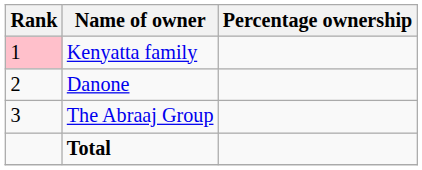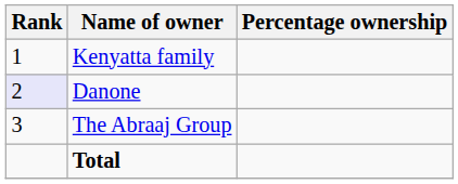Kenyatta family | Rank: pink background -> no background
Danone | Rank: no background -> lavender background
